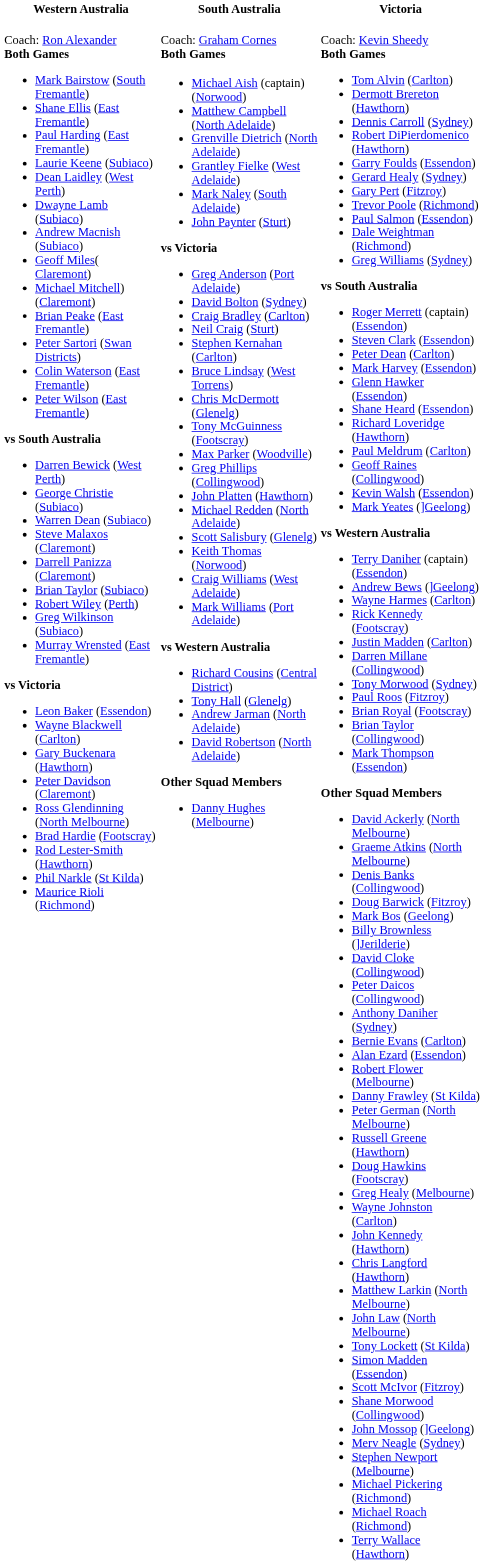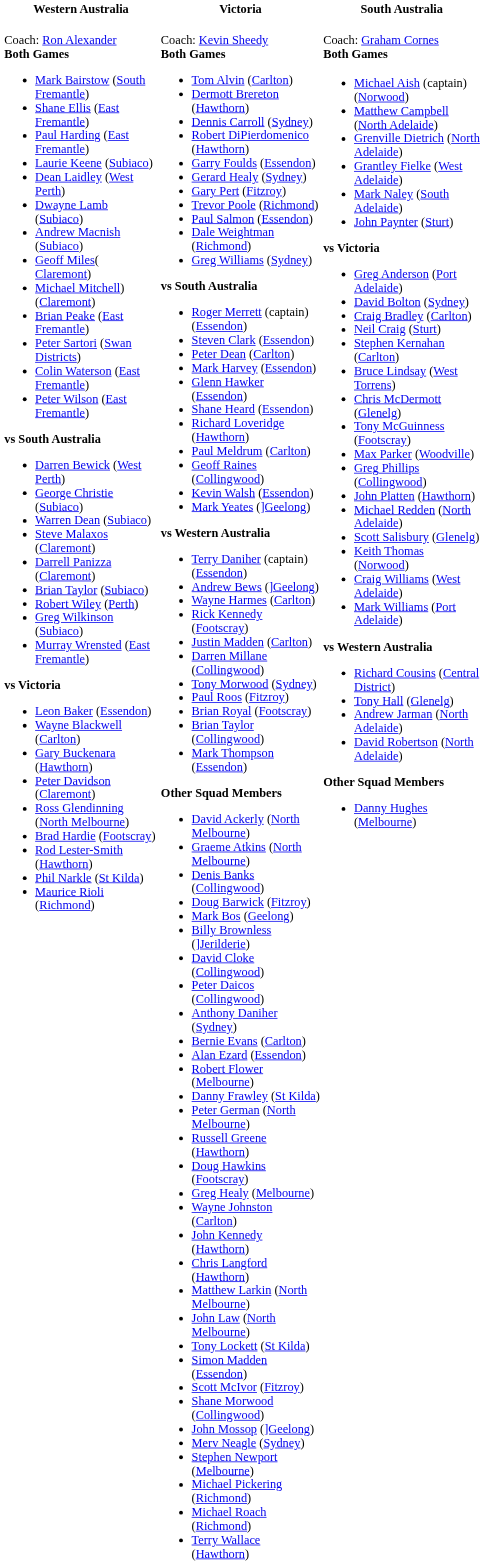columns swapped: South Australia <-> Victoria
